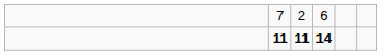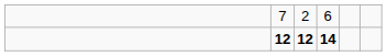row 2 | column 2: 11 -> 12
row 2 | column 3: 11 -> 12
